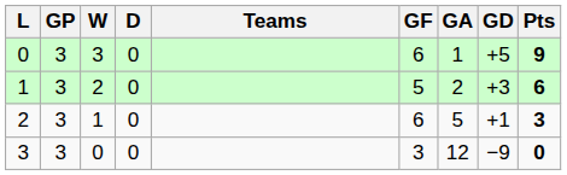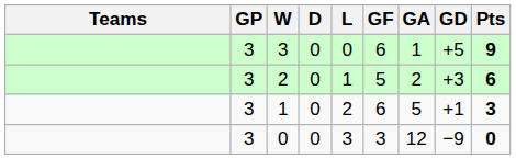columns swapped: Teams <-> L
